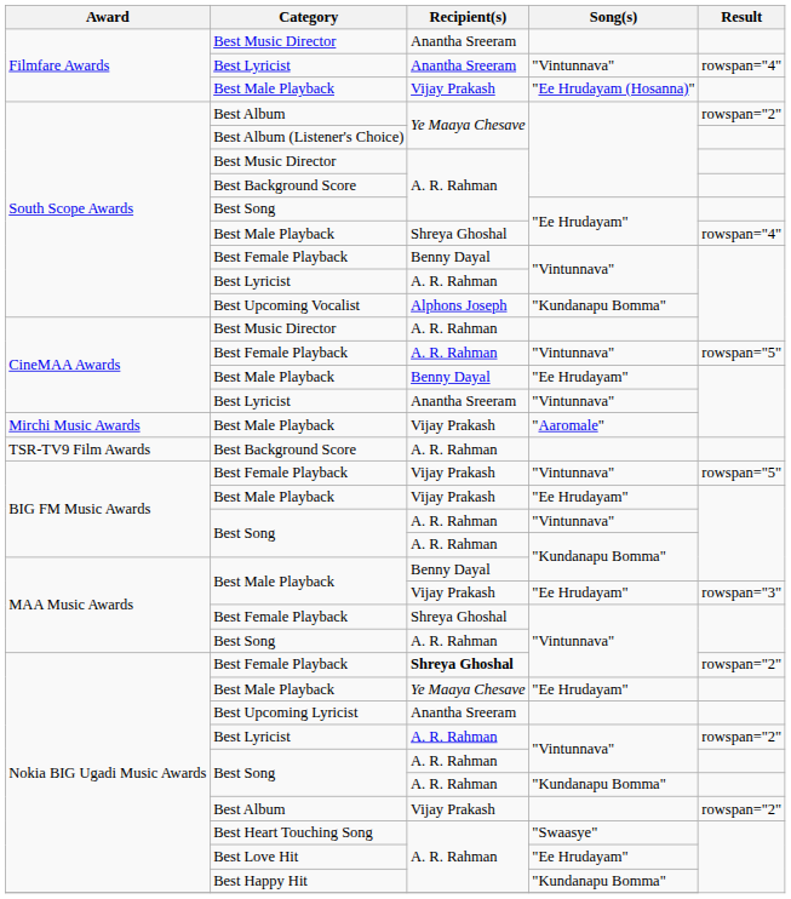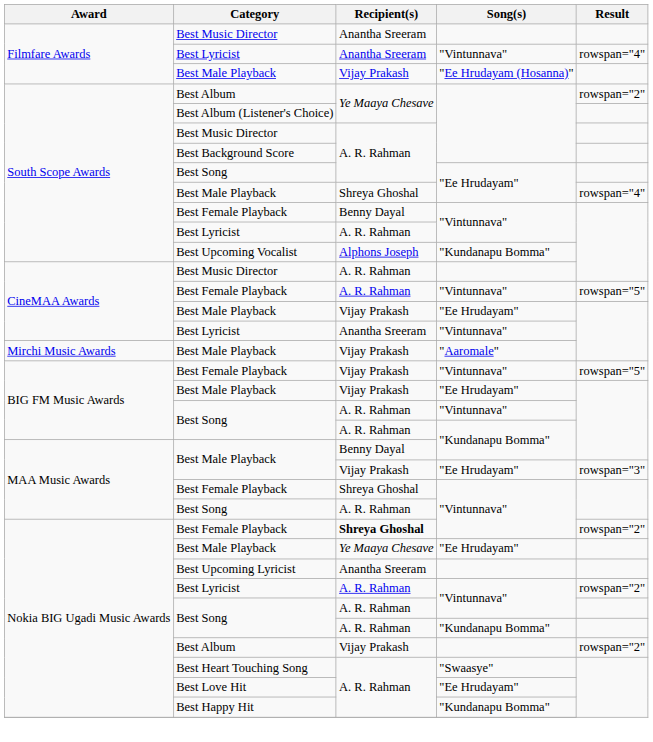CineMAA Awards / Best Male Playback | Recipient(s): Benny Dayal -> Vijay Prakash
- row: TSR-TV9 Film Awards | Best Background Score | A. R. Rahman
